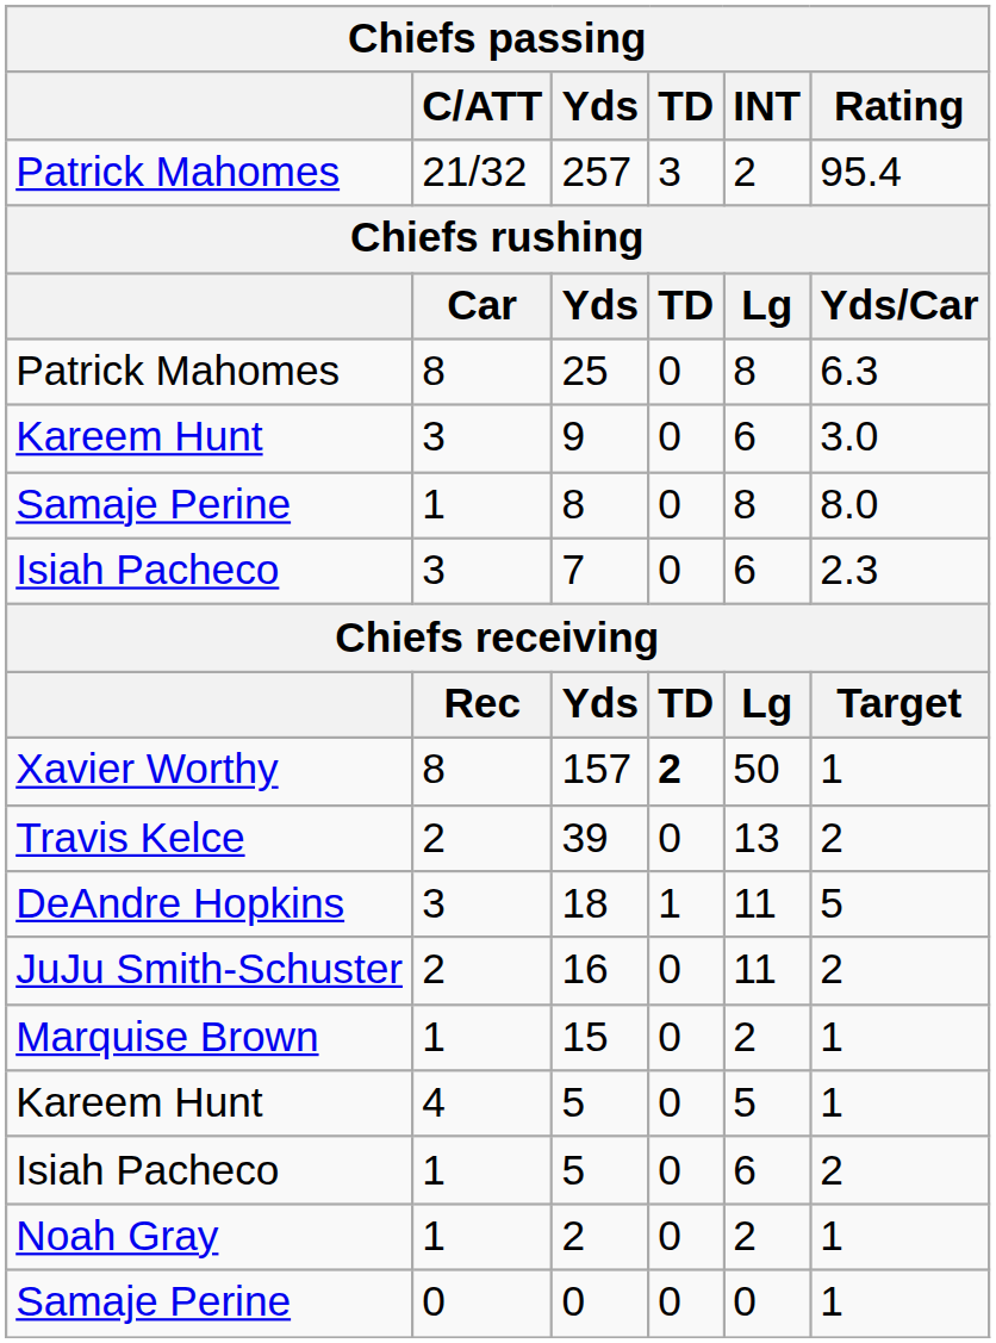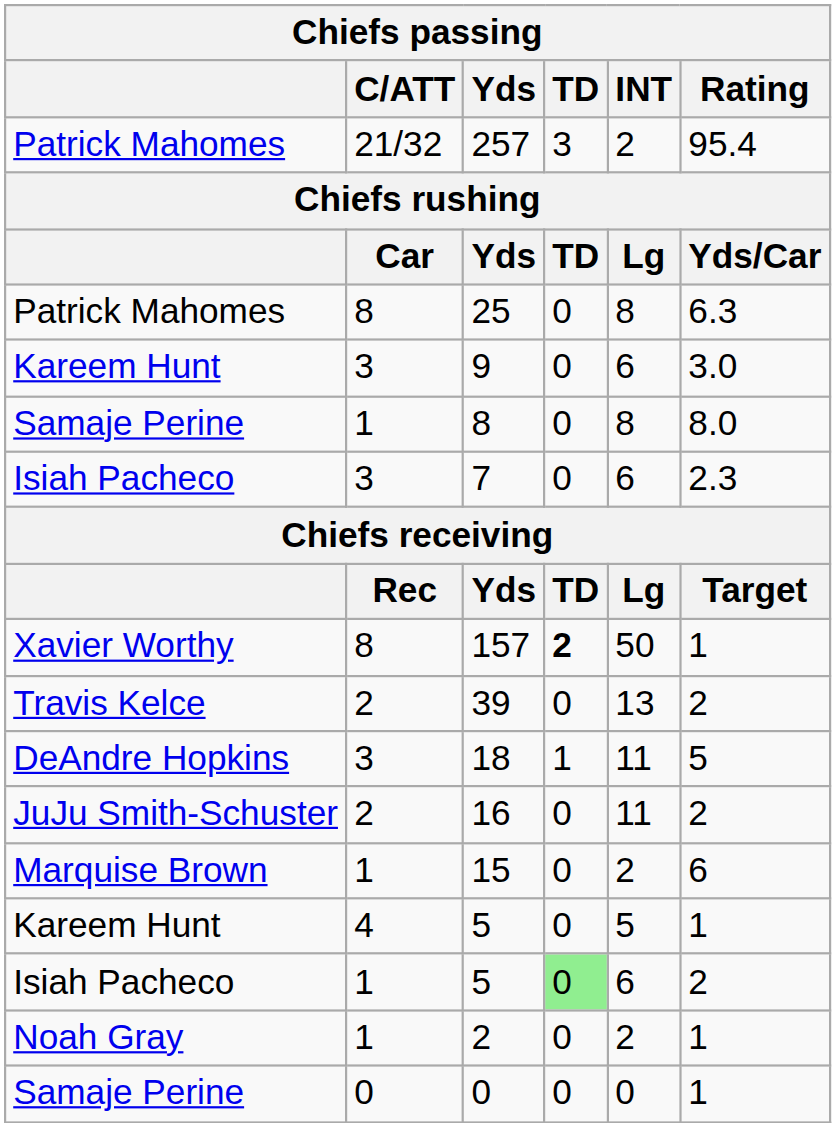15 | Rating: 1 -> 6
Isiah Pacheco / 5 | TD: no background -> lightgreen background
